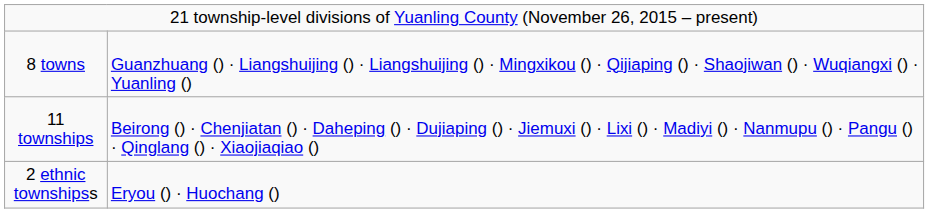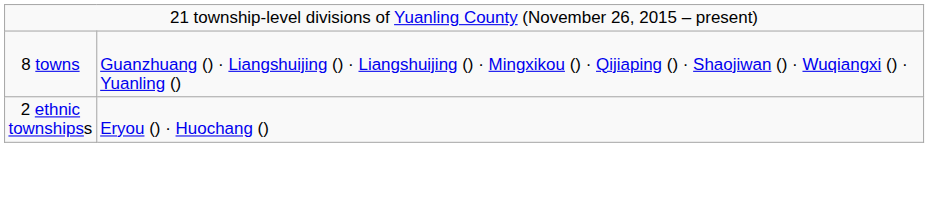- row: 11 townships | Beirong () · Chenjiatan () · Daheping () · Dujiaping () · Jiemuxi () · Lixi () · Madiyi () · Nanmupu () · Pangu () · Qinglang () · Xiaojiaqiao ()
